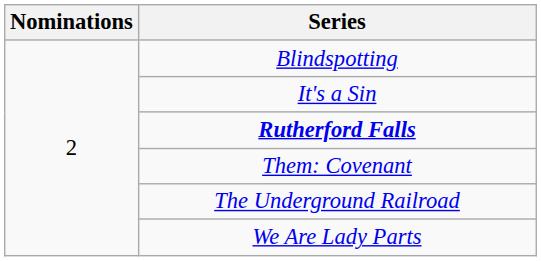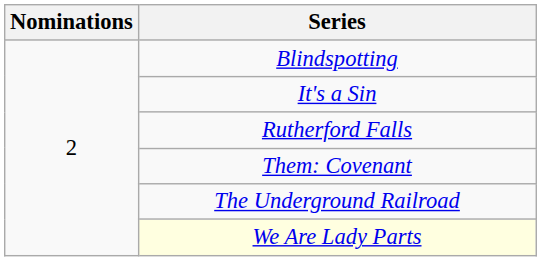Rutherford Falls | Series: bold -> normal
We Are Lady Parts | Series: no background -> lightyellow background
